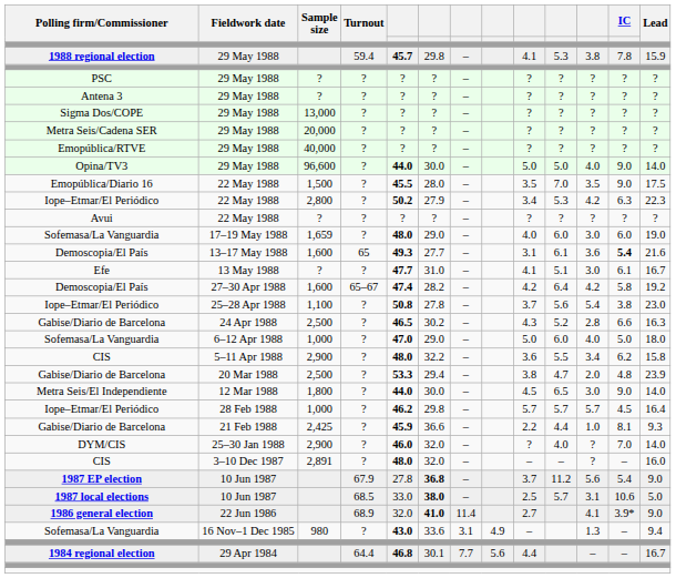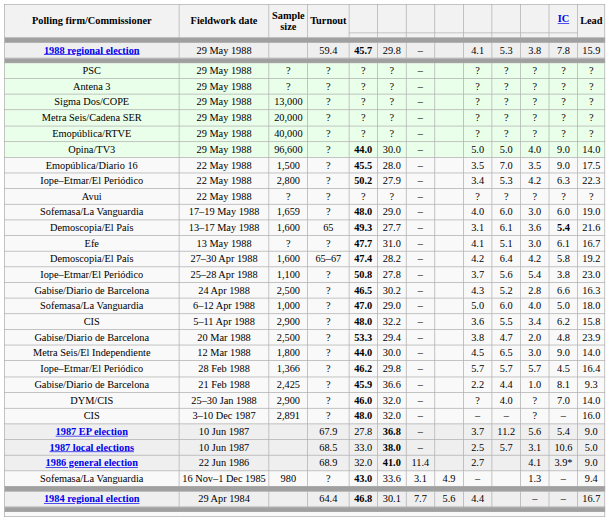Iope–Etmar/El Periódico / 28 Feb 1988 | Sample size: 1,000 -> 1,366
